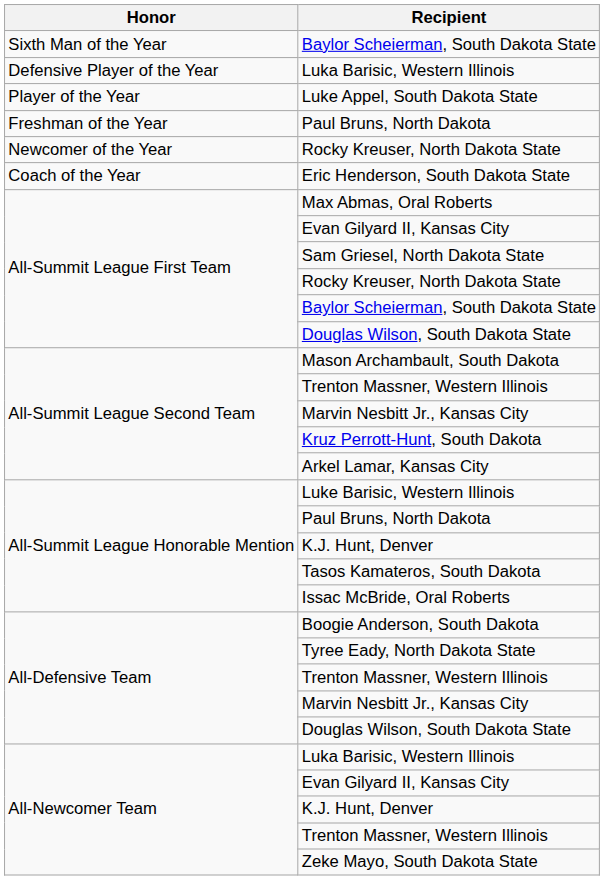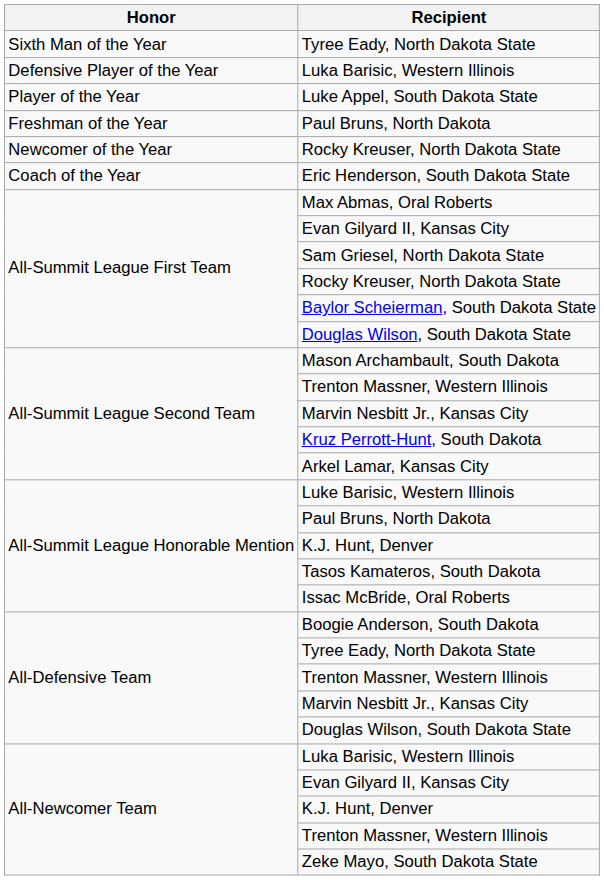row 2 | Recipient: Baylor Scheierman, South Dakota State -> Tyree Eady, North Dakota State
